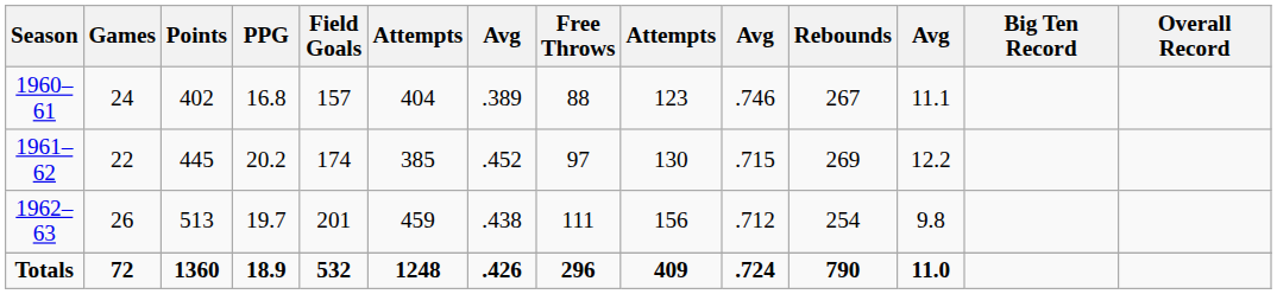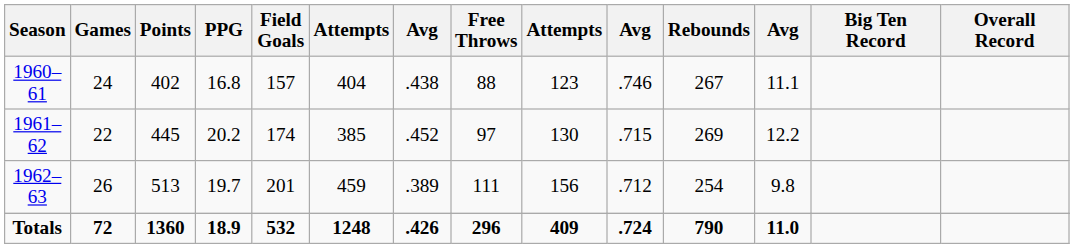1960–61 | column 7: .389 -> .438
1962–63 | column 7: .438 -> .389
